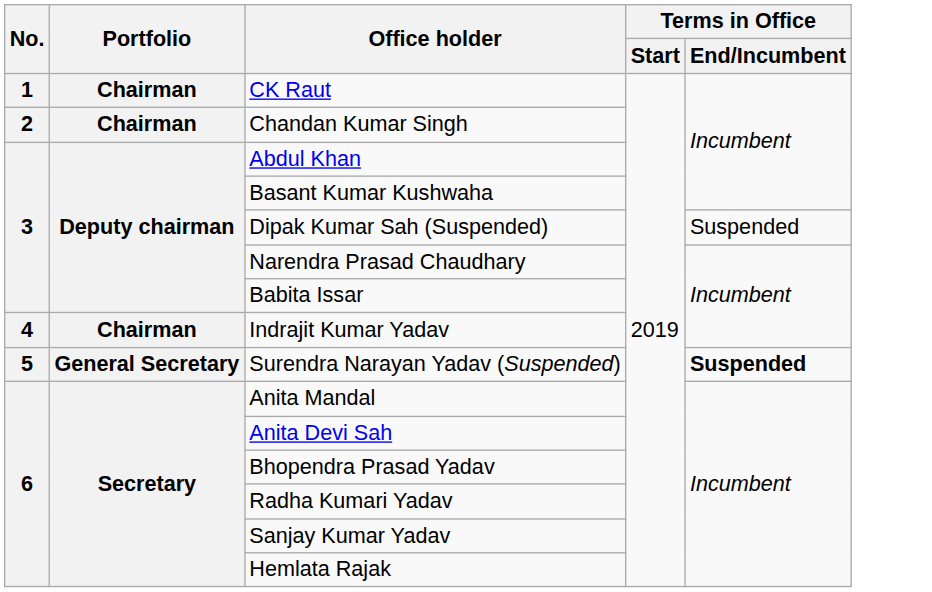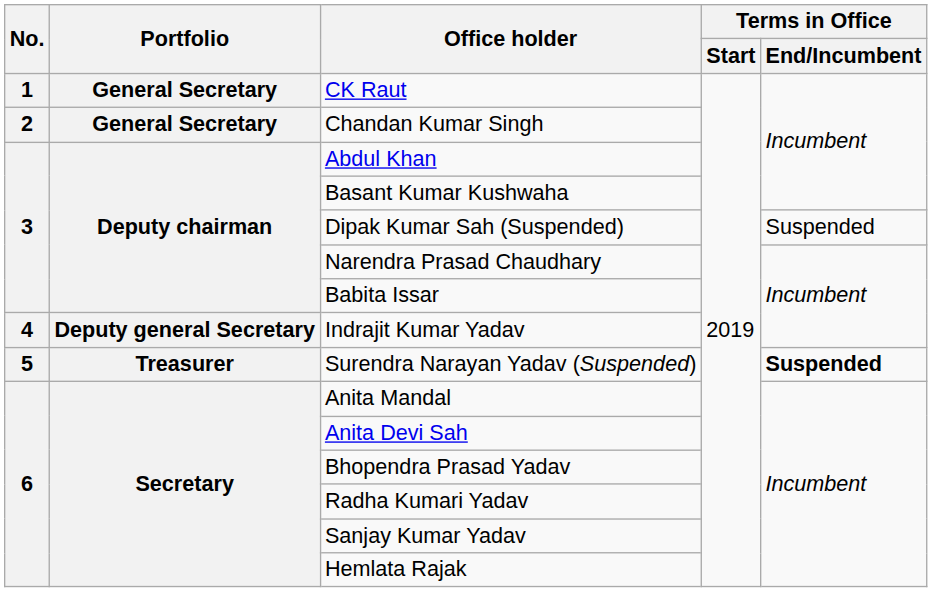CK Raut | Portfolio: Chairman -> General Secretary
Chandan Kumar Singh | Portfolio: Chairman -> General Secretary
Indrajit Kumar Yadav | Portfolio: Chairman -> Deputy general Secretary
Surendra Narayan Yadav (Suspended) | Portfolio: General Secretary -> Treasurer
